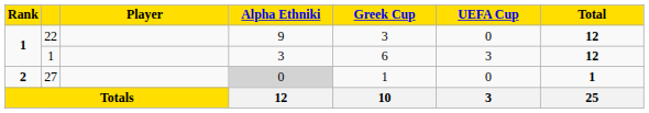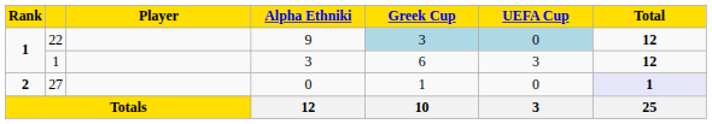22 | Greek Cup: no background -> lightblue background
22 | UEFA Cup: no background -> lightblue background
27 | Alpha Ethniki: lightgrey background -> no background
27 | Total: no background -> lavender background
